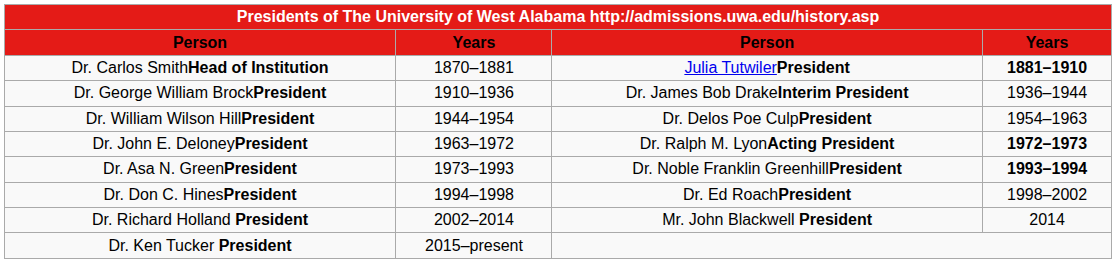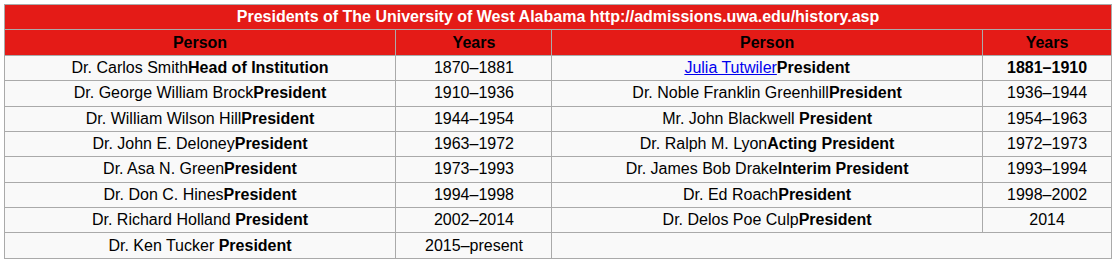Dr. George William BrockPresident | column 3: Dr. James Bob DrakeInterim President -> Dr. Noble Franklin GreenhillPresident
Dr. William Wilson HillPresident | column 3: Dr. Delos Poe CulpPresident -> Mr. John Blackwell President
Dr. John E. DeloneyPresident | column 4: bold -> normal
Dr. Asa N. GreenPresident | column 3: Dr. Noble Franklin GreenhillPresident -> Dr. James Bob DrakeInterim President
Dr. Asa N. GreenPresident | column 4: bold -> normal
Dr. Richard Holland President | column 3: Mr. John Blackwell President -> Dr. Delos Poe CulpPresident
